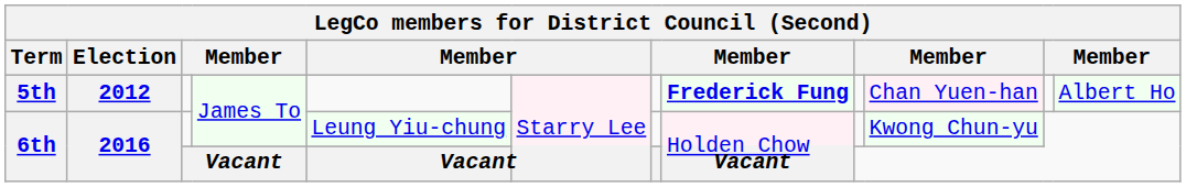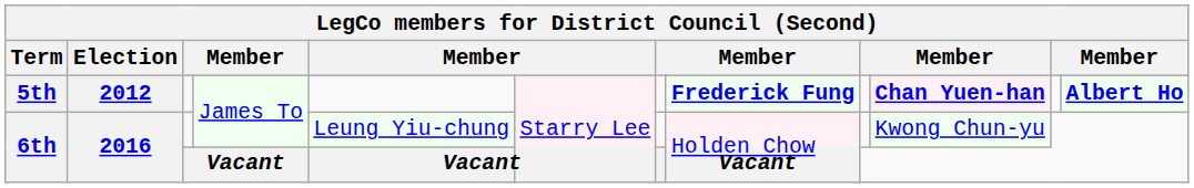5th | column 10: normal -> bold
5th | column 12: normal -> bold
